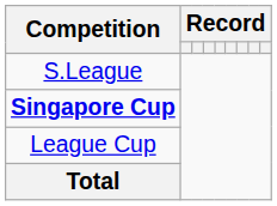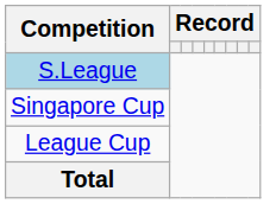S.League | Competition: no background -> lightblue background
Singapore Cup | Competition: bold -> normal
